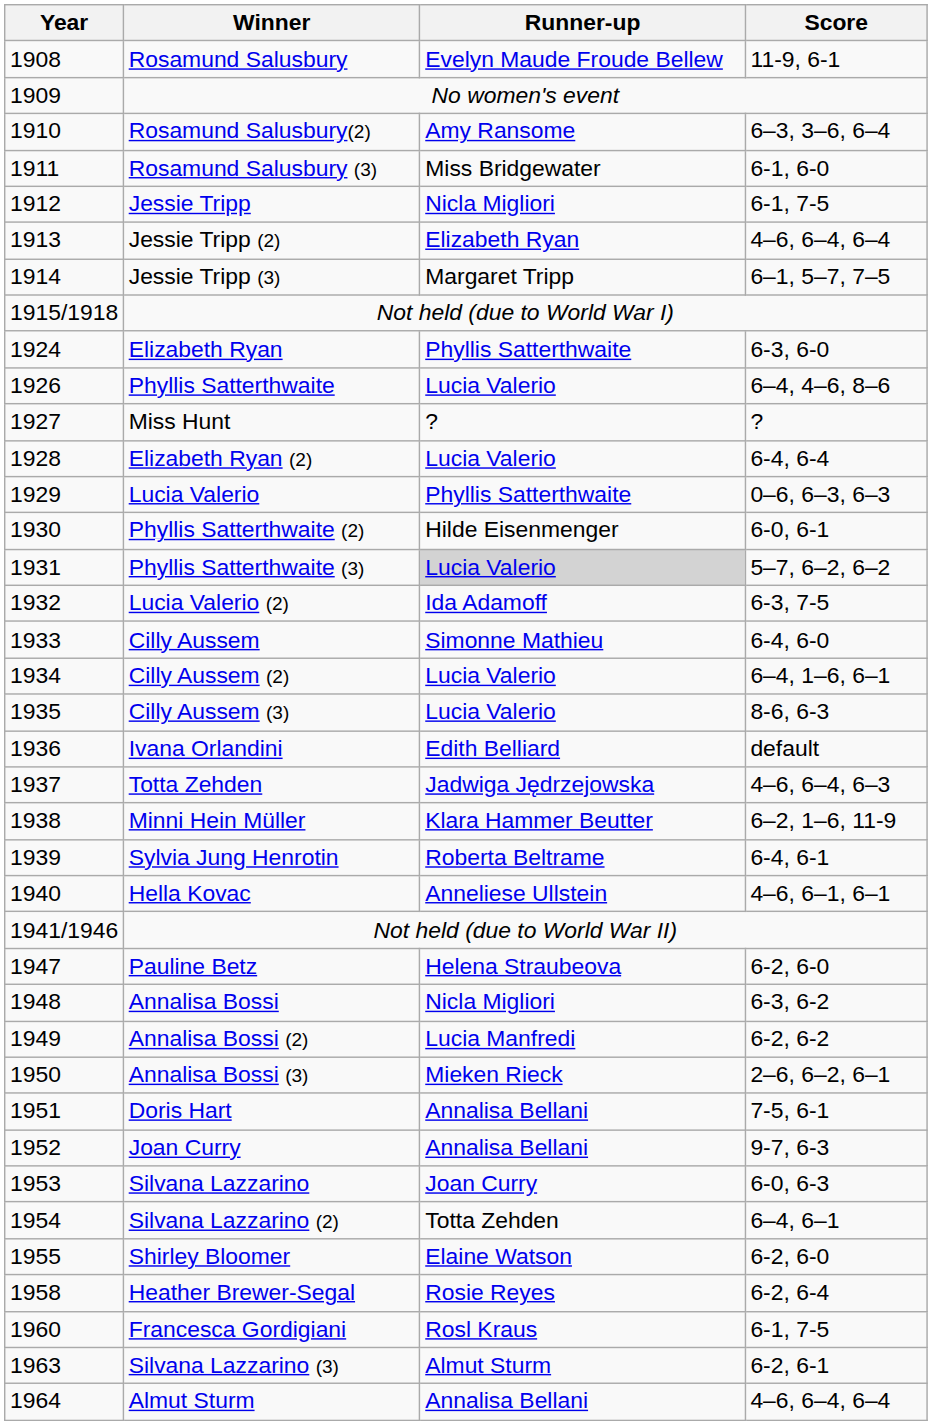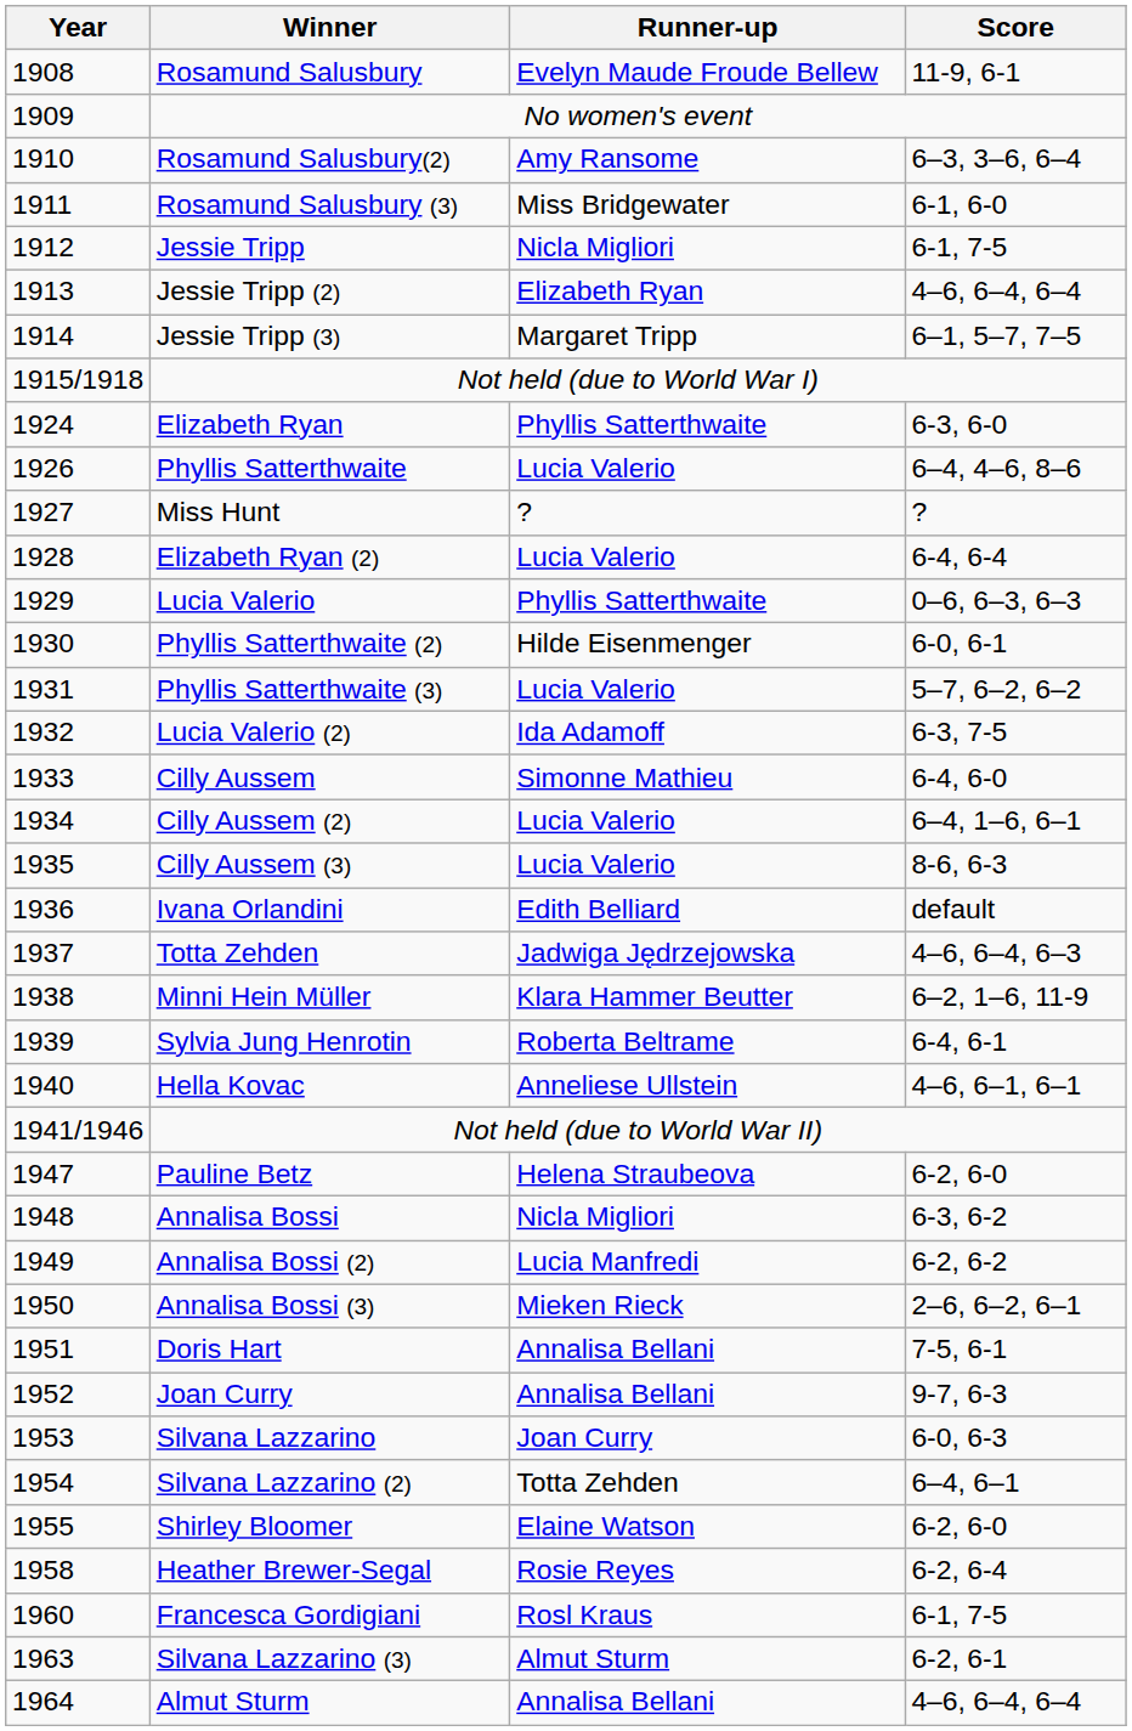Phyllis Satterthwaite (3) | Runner-up: lightgrey background -> no background
